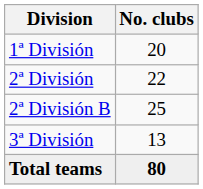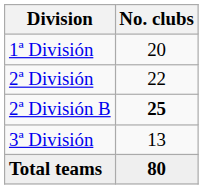2ª División B | No. clubs: normal -> bold
